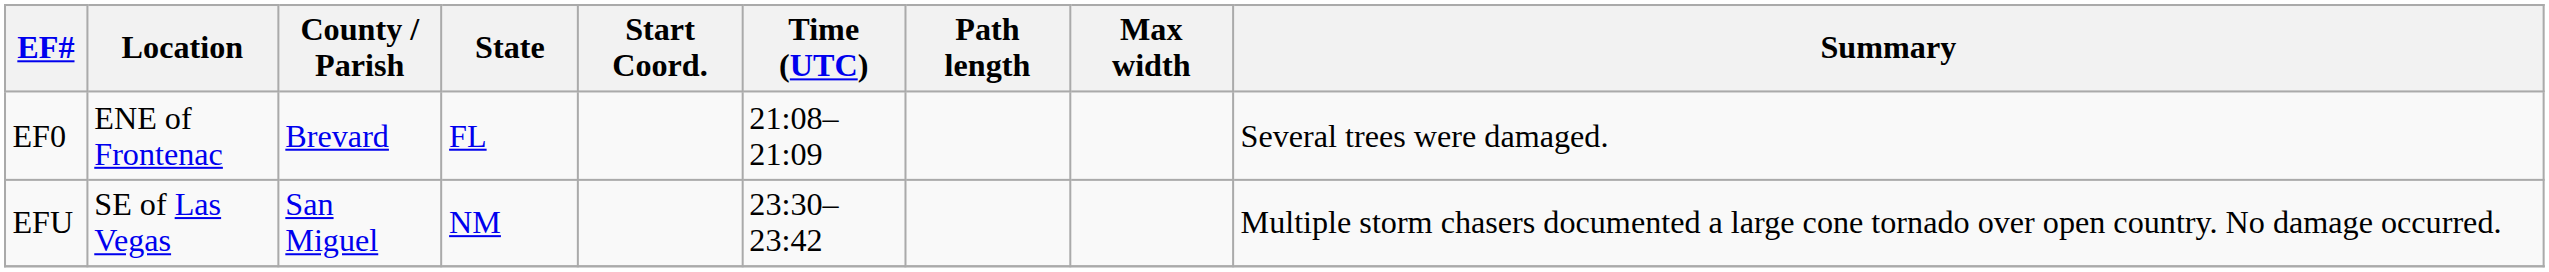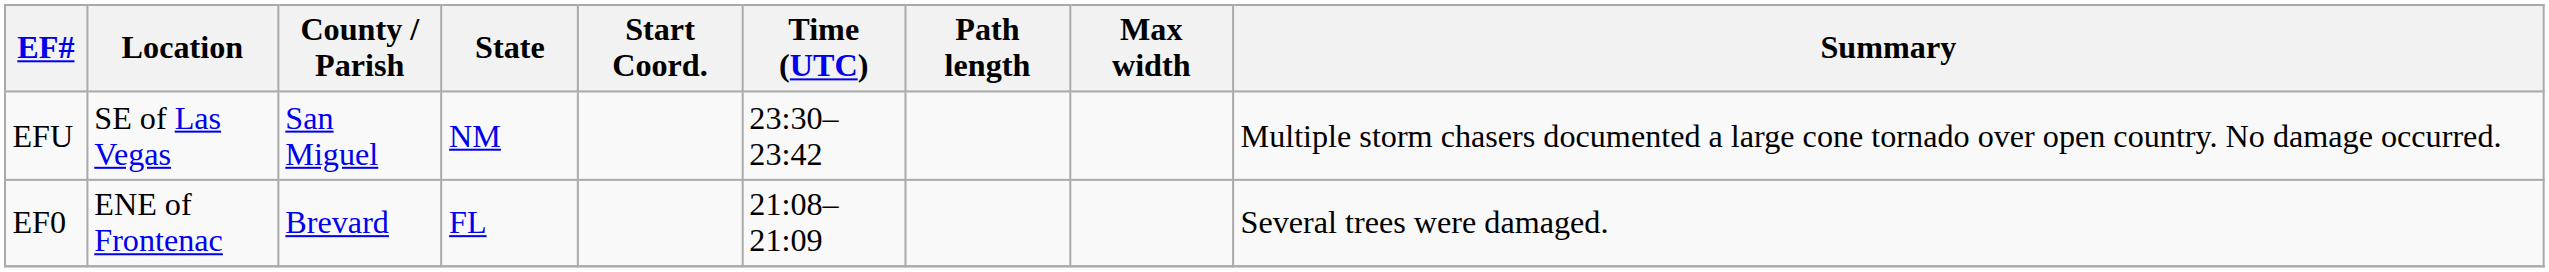rows swapped: EF0 <-> EFU
